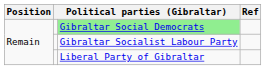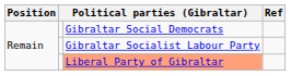Gibraltar Social Democrats | column 3: lightgreen background -> no background
Liberal Party of Gibraltar | column 3: no background -> lightsalmon background
